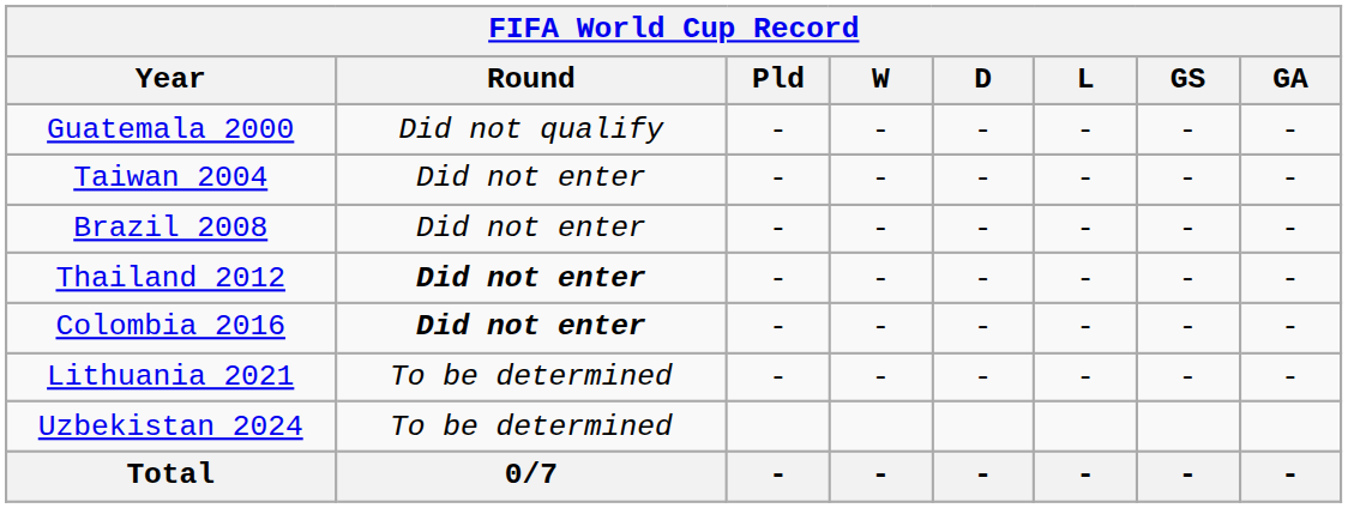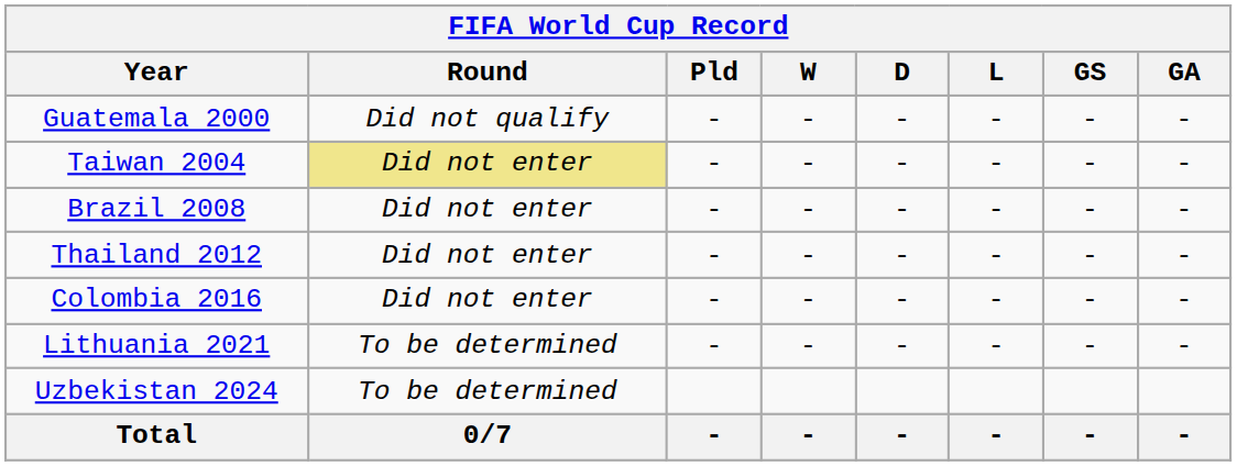Taiwan 2004 | Round: no background -> khaki background
Thailand 2012 | Round: bold -> normal
Colombia 2016 | Round: bold -> normal
